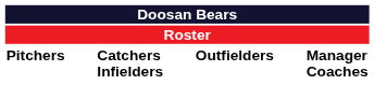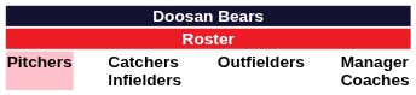Pitchers | column 1: no background -> pink background
